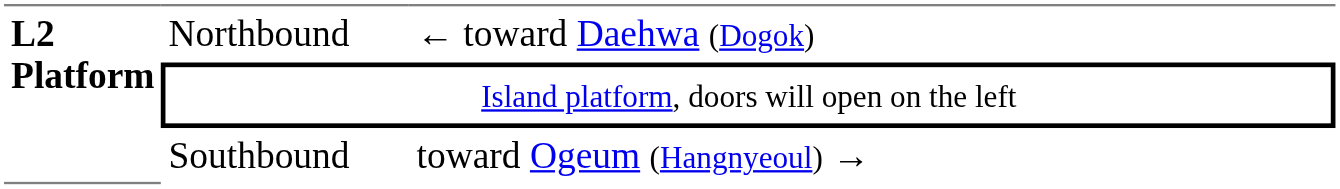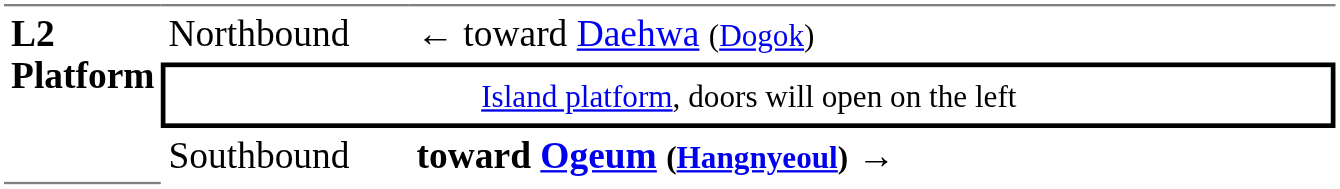Southbound | column 3: normal -> bold
